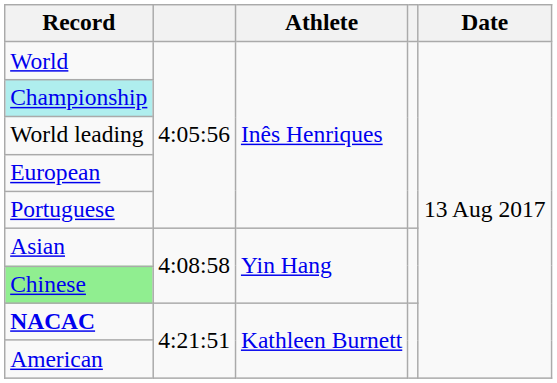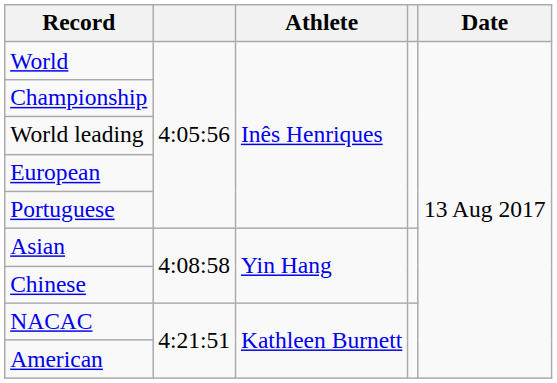Championship | Record: paleturquoise background -> no background
Chinese | Record: lightgreen background -> no background
NACAC | Record: bold -> normal
